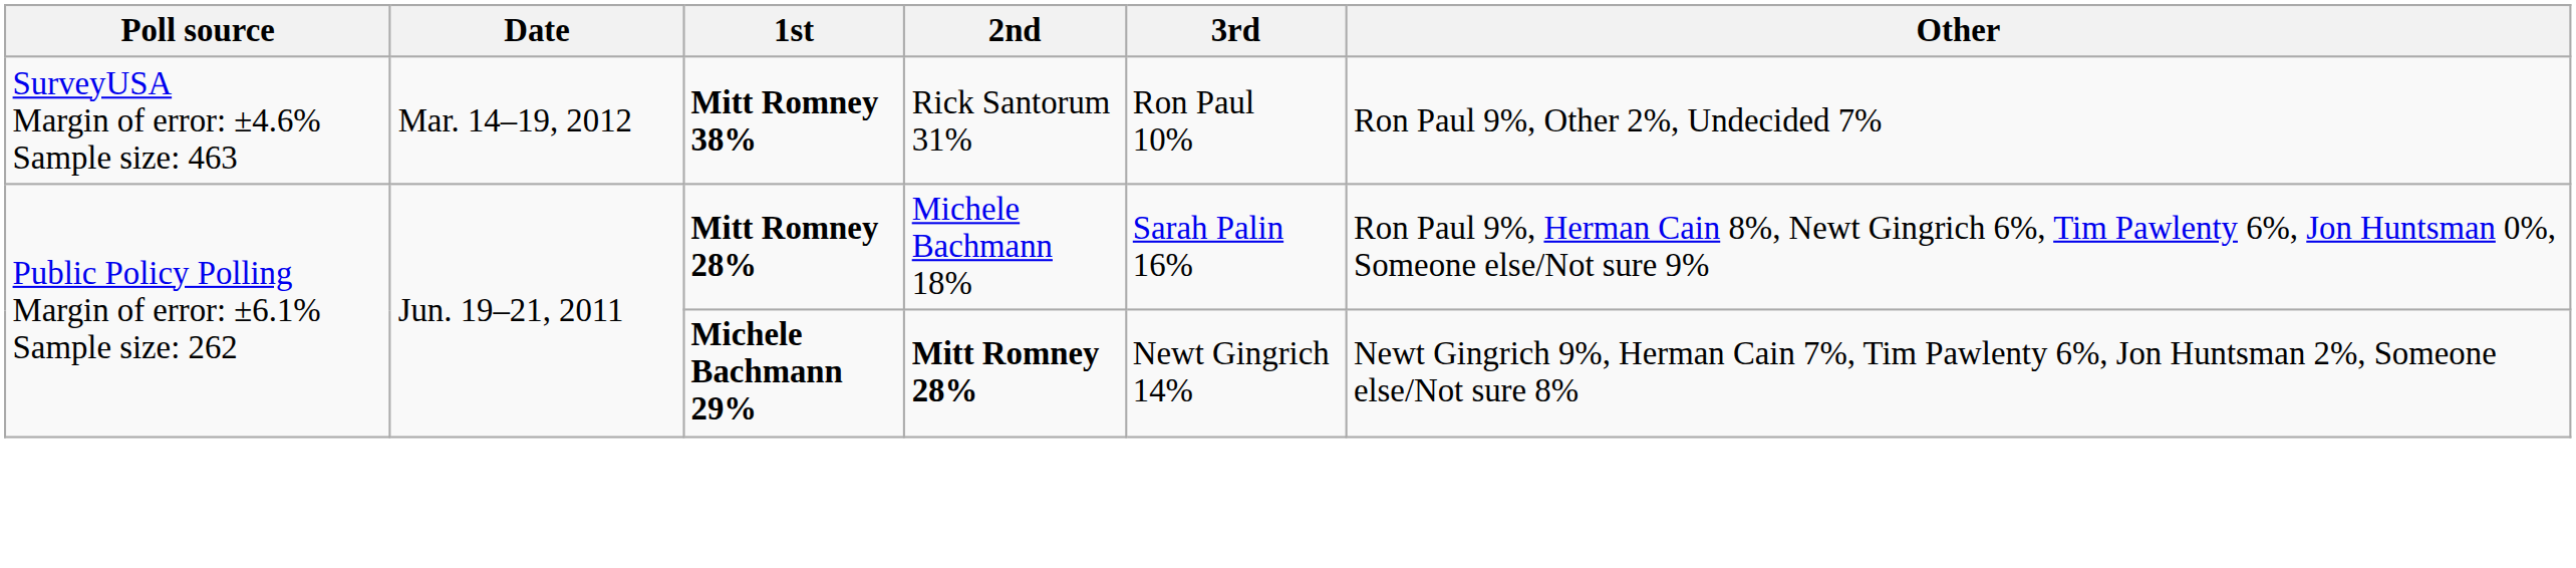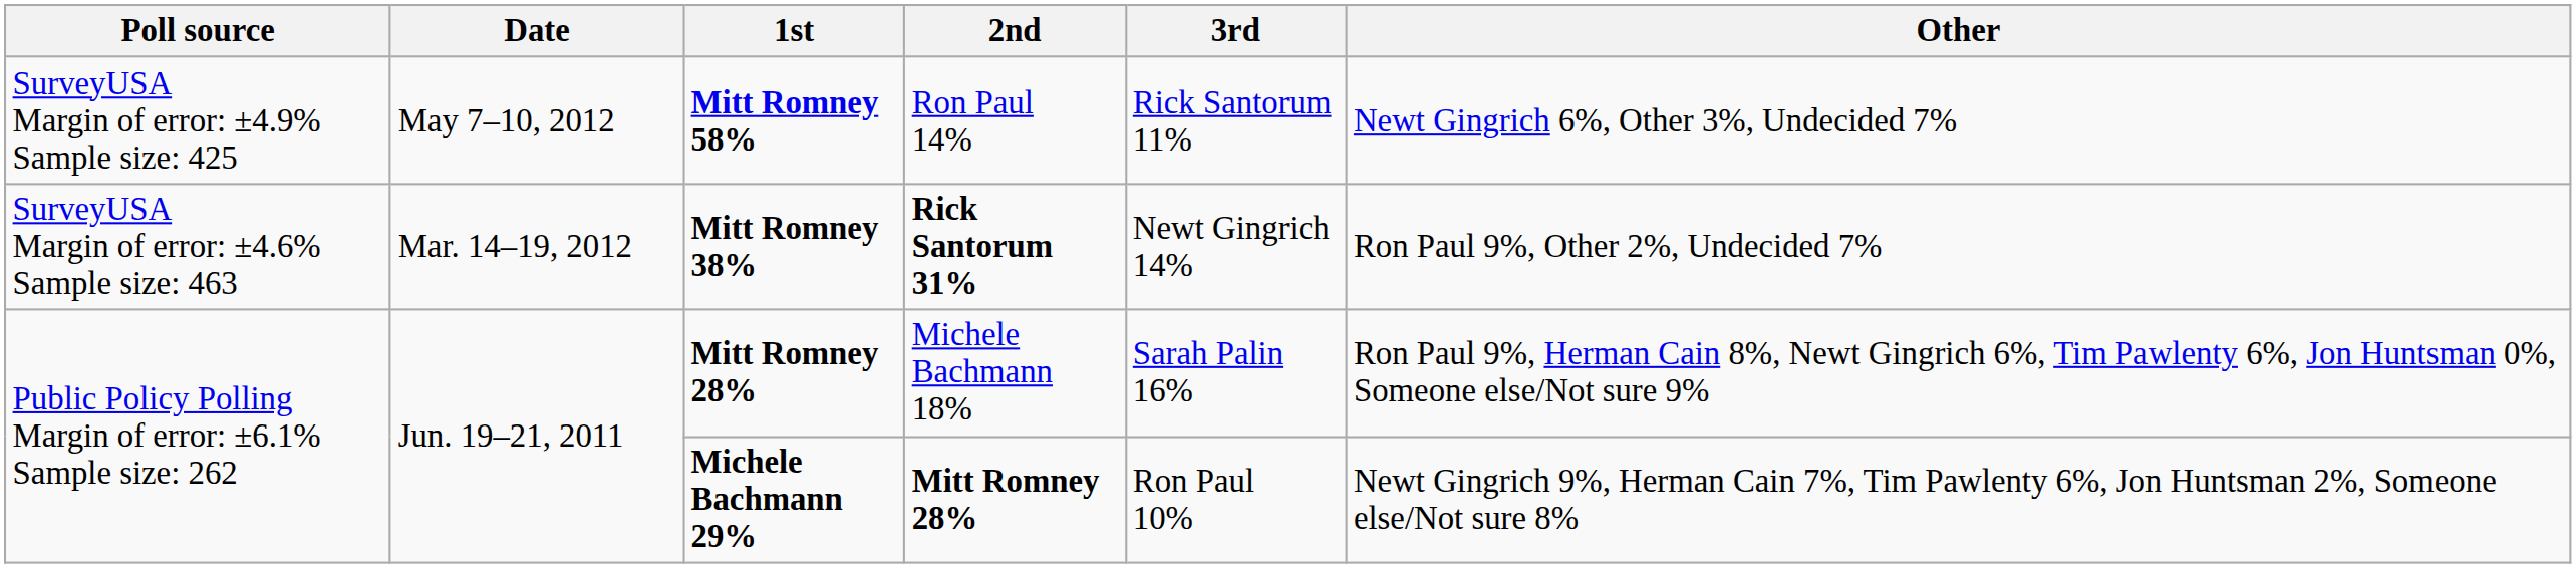+ row: SurveyUSA Margin of error: ±4.9% Sample size: 425 | May 7–10, 2012 | Mitt Romney 58% | Ron Paul 14% | Rick Santorum 11% | Newt Gingrich 6%, Other 3%, Undecided 7%
Mitt Romney 38% | 2nd: normal -> bold
Mitt Romney 38% | 3rd: Ron Paul 10% -> Newt Gingrich 14%
Michele Bachmann 29% | 3rd: Newt Gingrich 14% -> Ron Paul 10%
